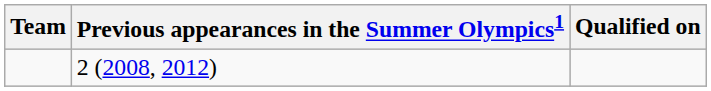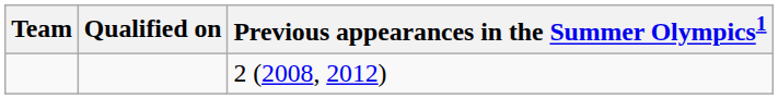columns swapped: Qualified on <-> Previous appearances in the Summer Olympics1
